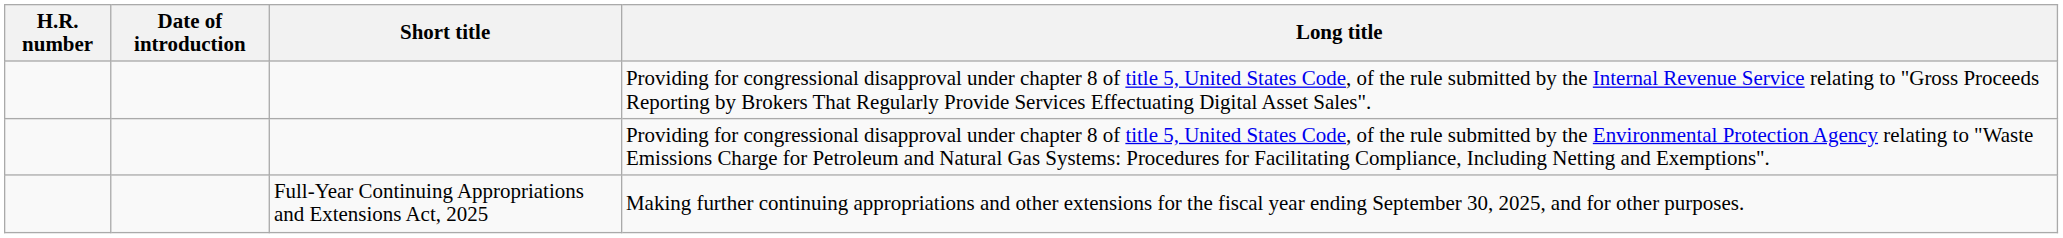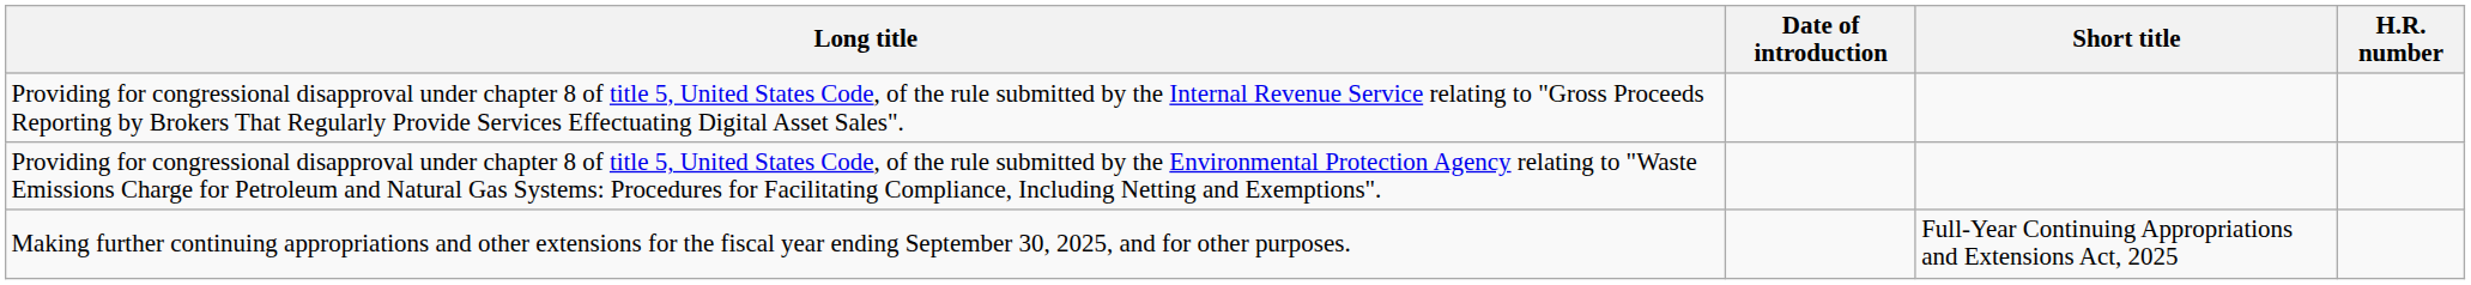columns swapped: H.R. number <-> Long title
